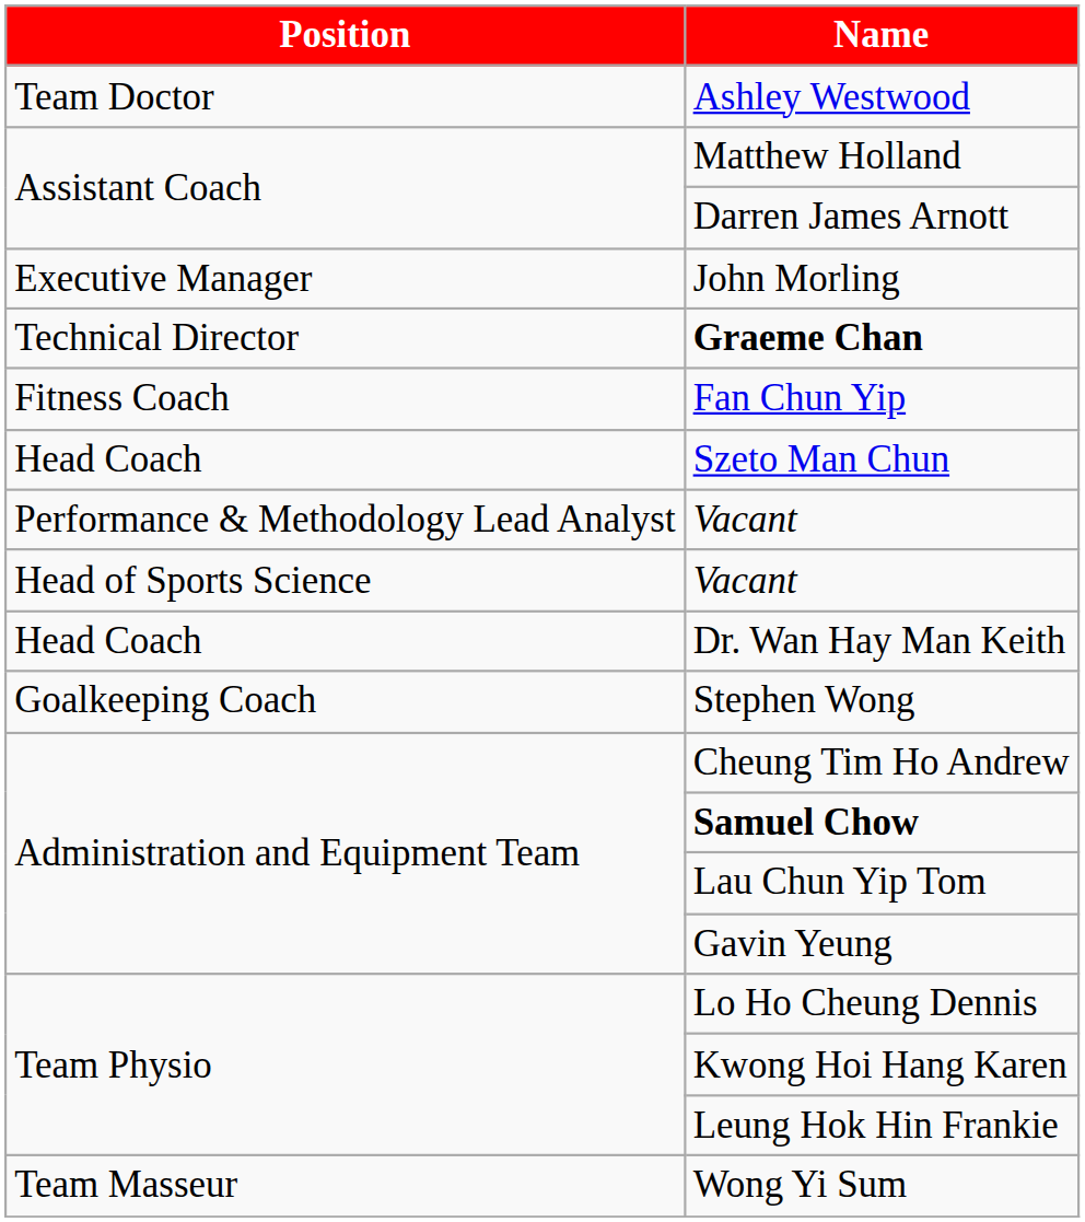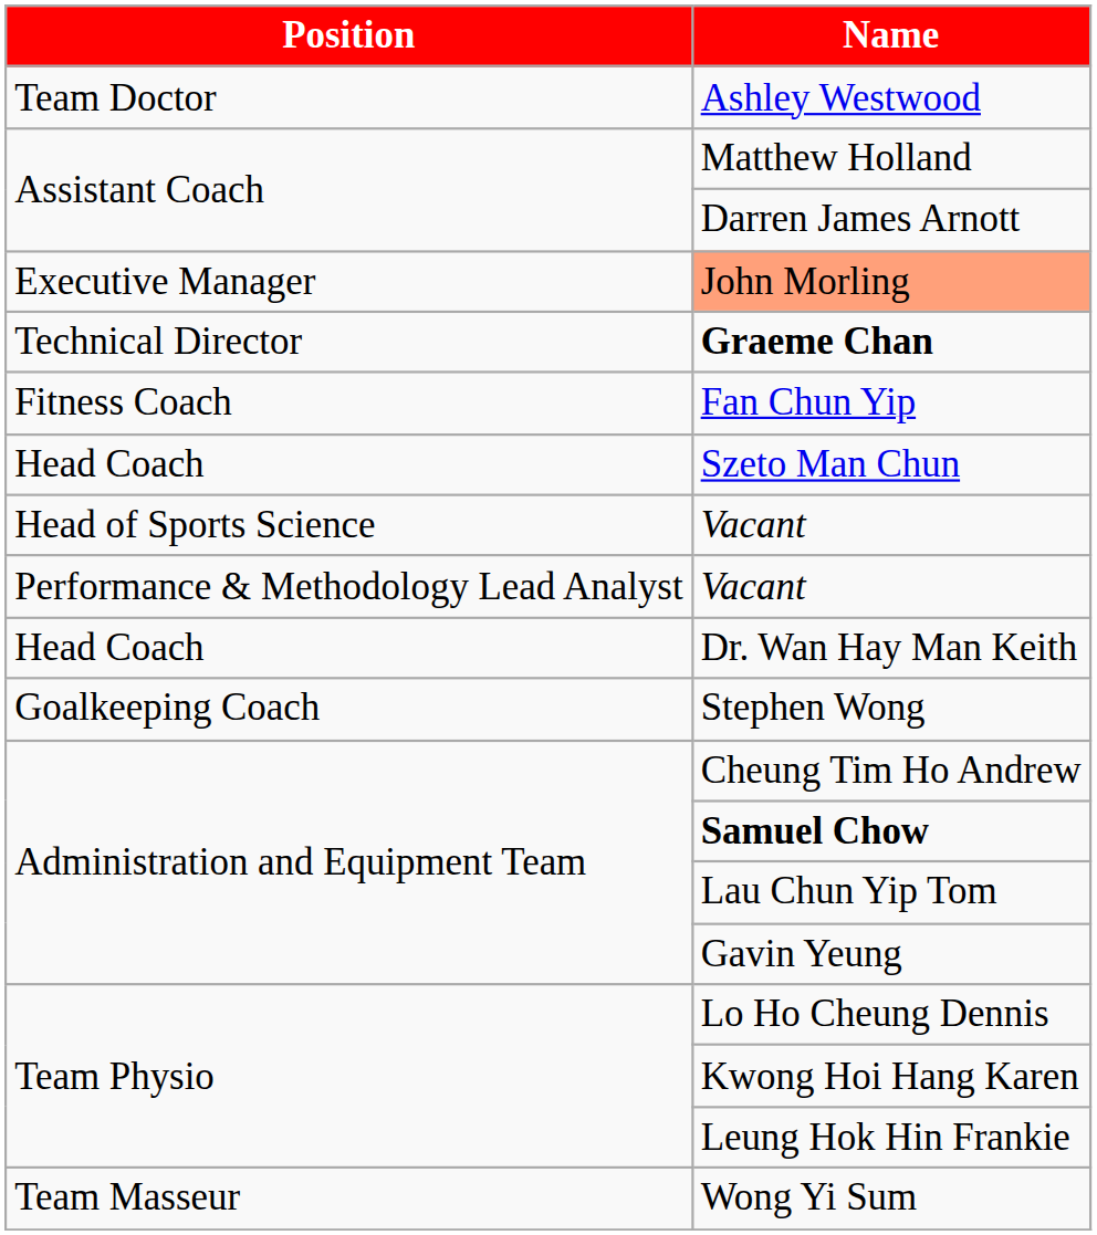row 5 | Name: no background -> lightsalmon background
row 9 | Position: Performance & Methodology Lead Analyst -> Head of Sports Science
row 10 | Position: Head of Sports Science -> Performance & Methodology Lead Analyst
